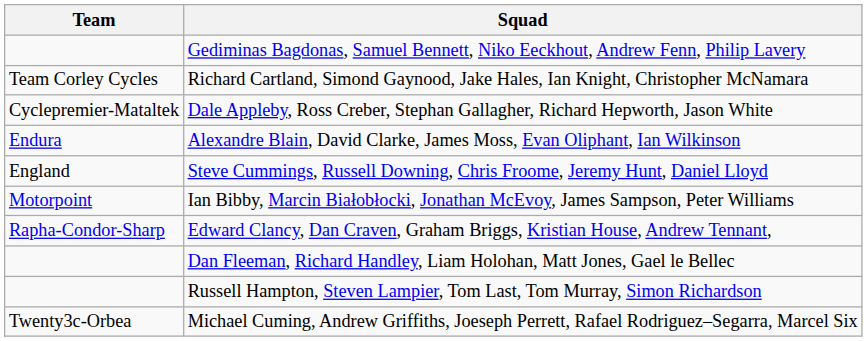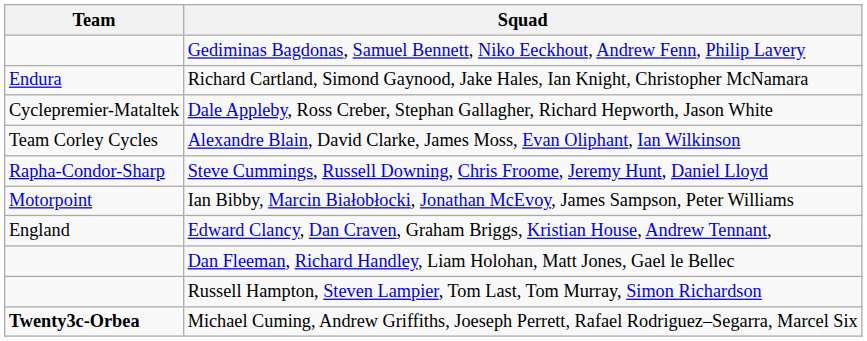row 3 | Team: Team Corley Cycles -> Endura
row 5 | Team: Endura -> Team Corley Cycles
row 6 | Team: England -> Rapha-Condor-Sharp
row 8 | Team: Rapha-Condor-Sharp -> England
row 11 | Team: normal -> bold
